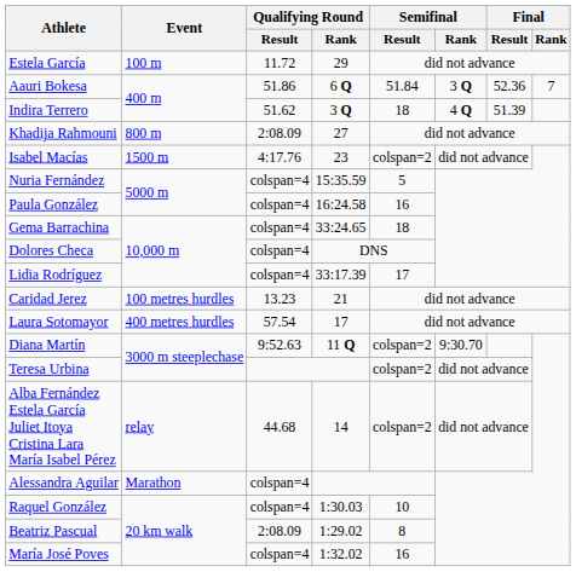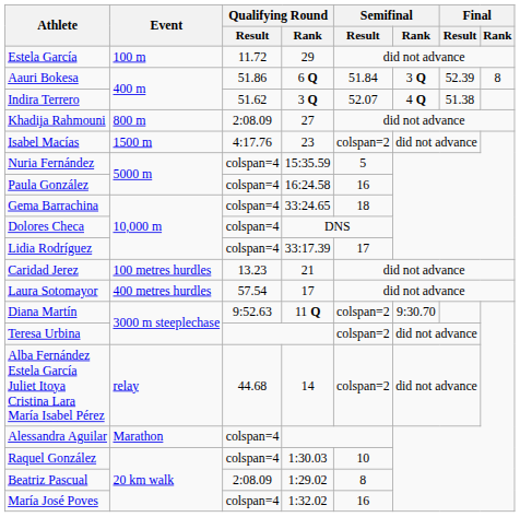Aauri Bokesa | Final / Result: 52.36 -> 52.39
Aauri Bokesa | Final / Rank: 7 -> 8
Indira Terrero | Semifinal / Result: 18 -> 52.07
Indira Terrero | Final / Result: 51.39 -> 51.38
